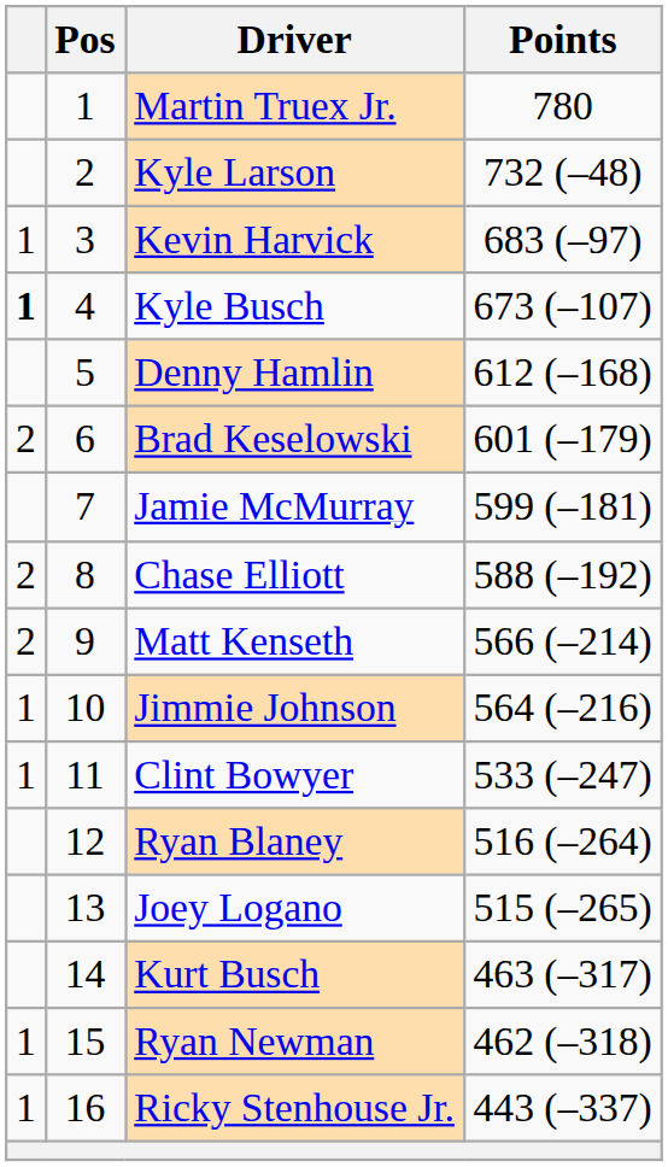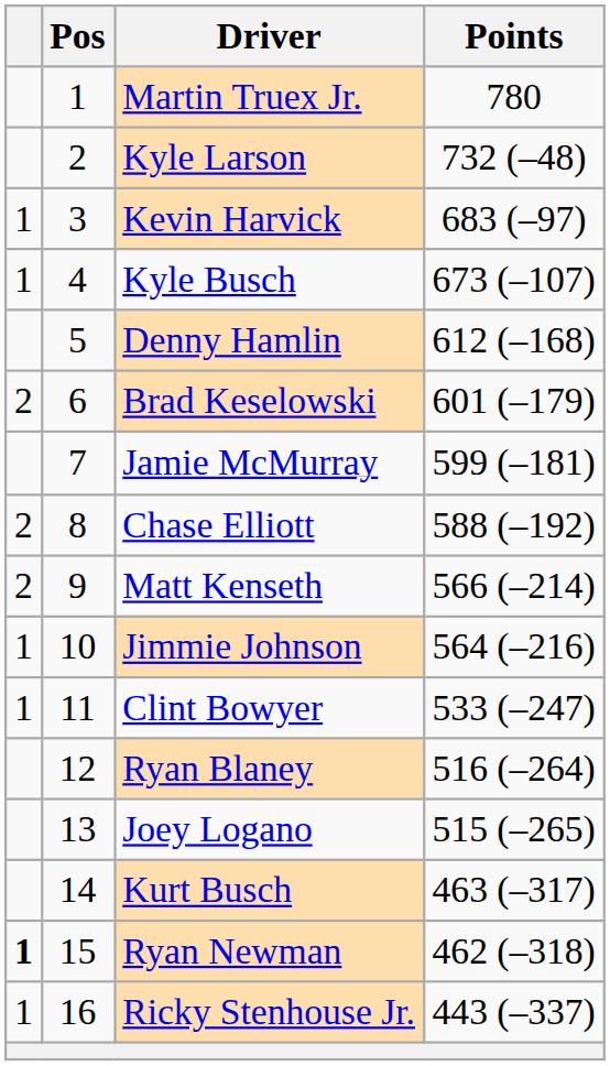Kyle Busch | column 1: bold -> normal
Ryan Newman | column 1: normal -> bold
